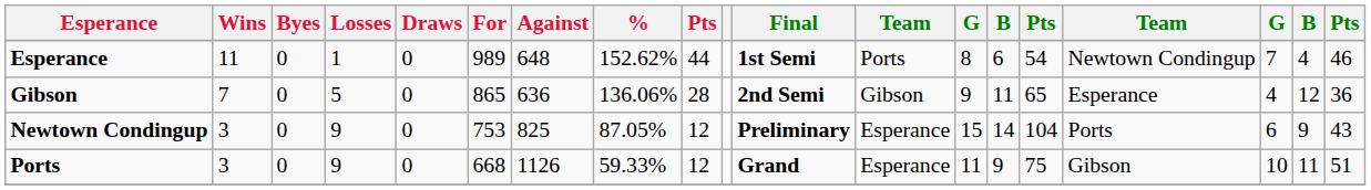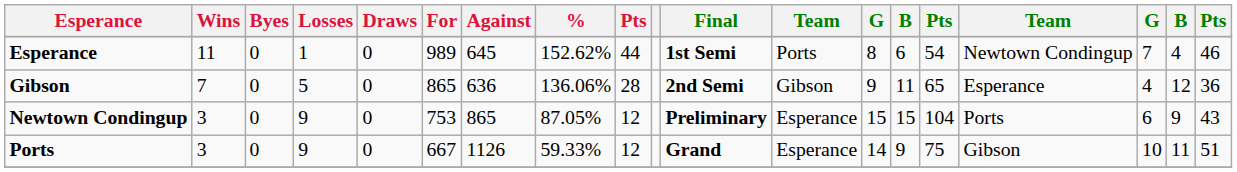row 2 | Against: 648 -> 645
row 4 | Against: 825 -> 865
row 4 | column 14: 14 -> 15
row 5 | For: 668 -> 667
row 5 | column 13: 11 -> 14
